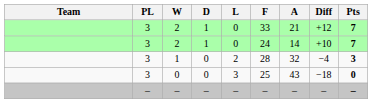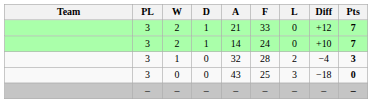columns swapped: L <-> A
